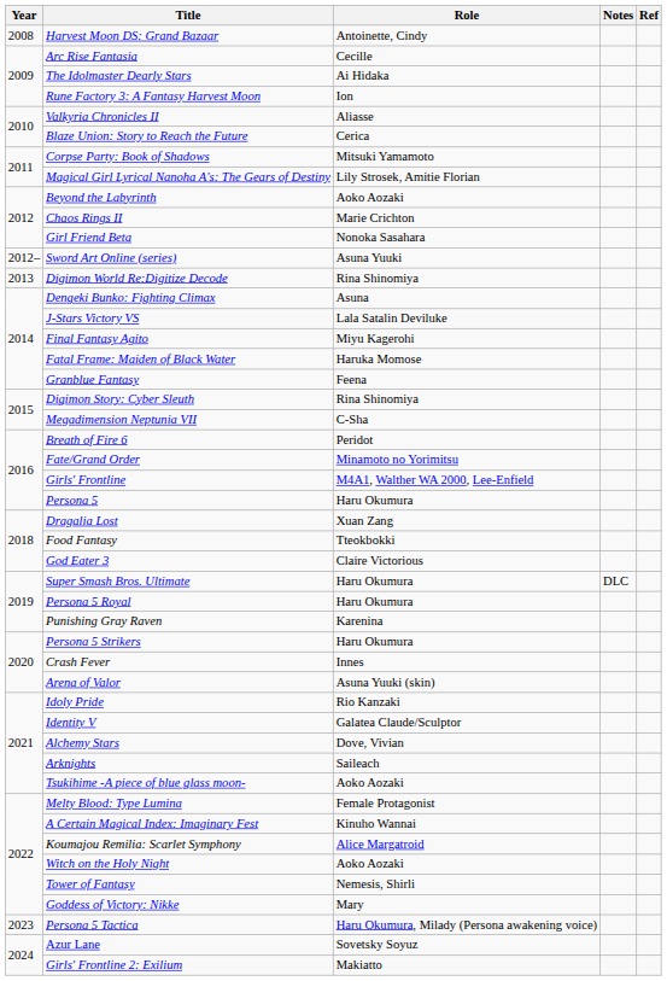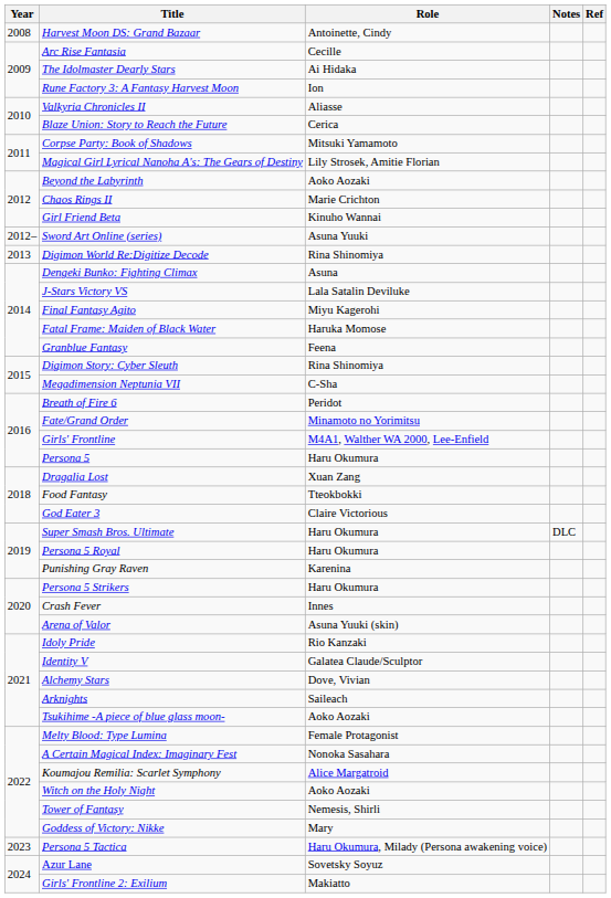Girl Friend Beta | Role: Nonoka Sasahara -> Kinuho Wannai
A Certain Magical Index: Imaginary Fest | Role: Kinuho Wannai -> Nonoka Sasahara
